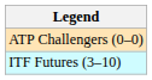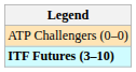row 3 | column 1: normal -> bold
